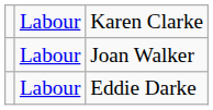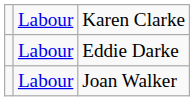rows swapped: Eddie Darke <-> Joan Walker
